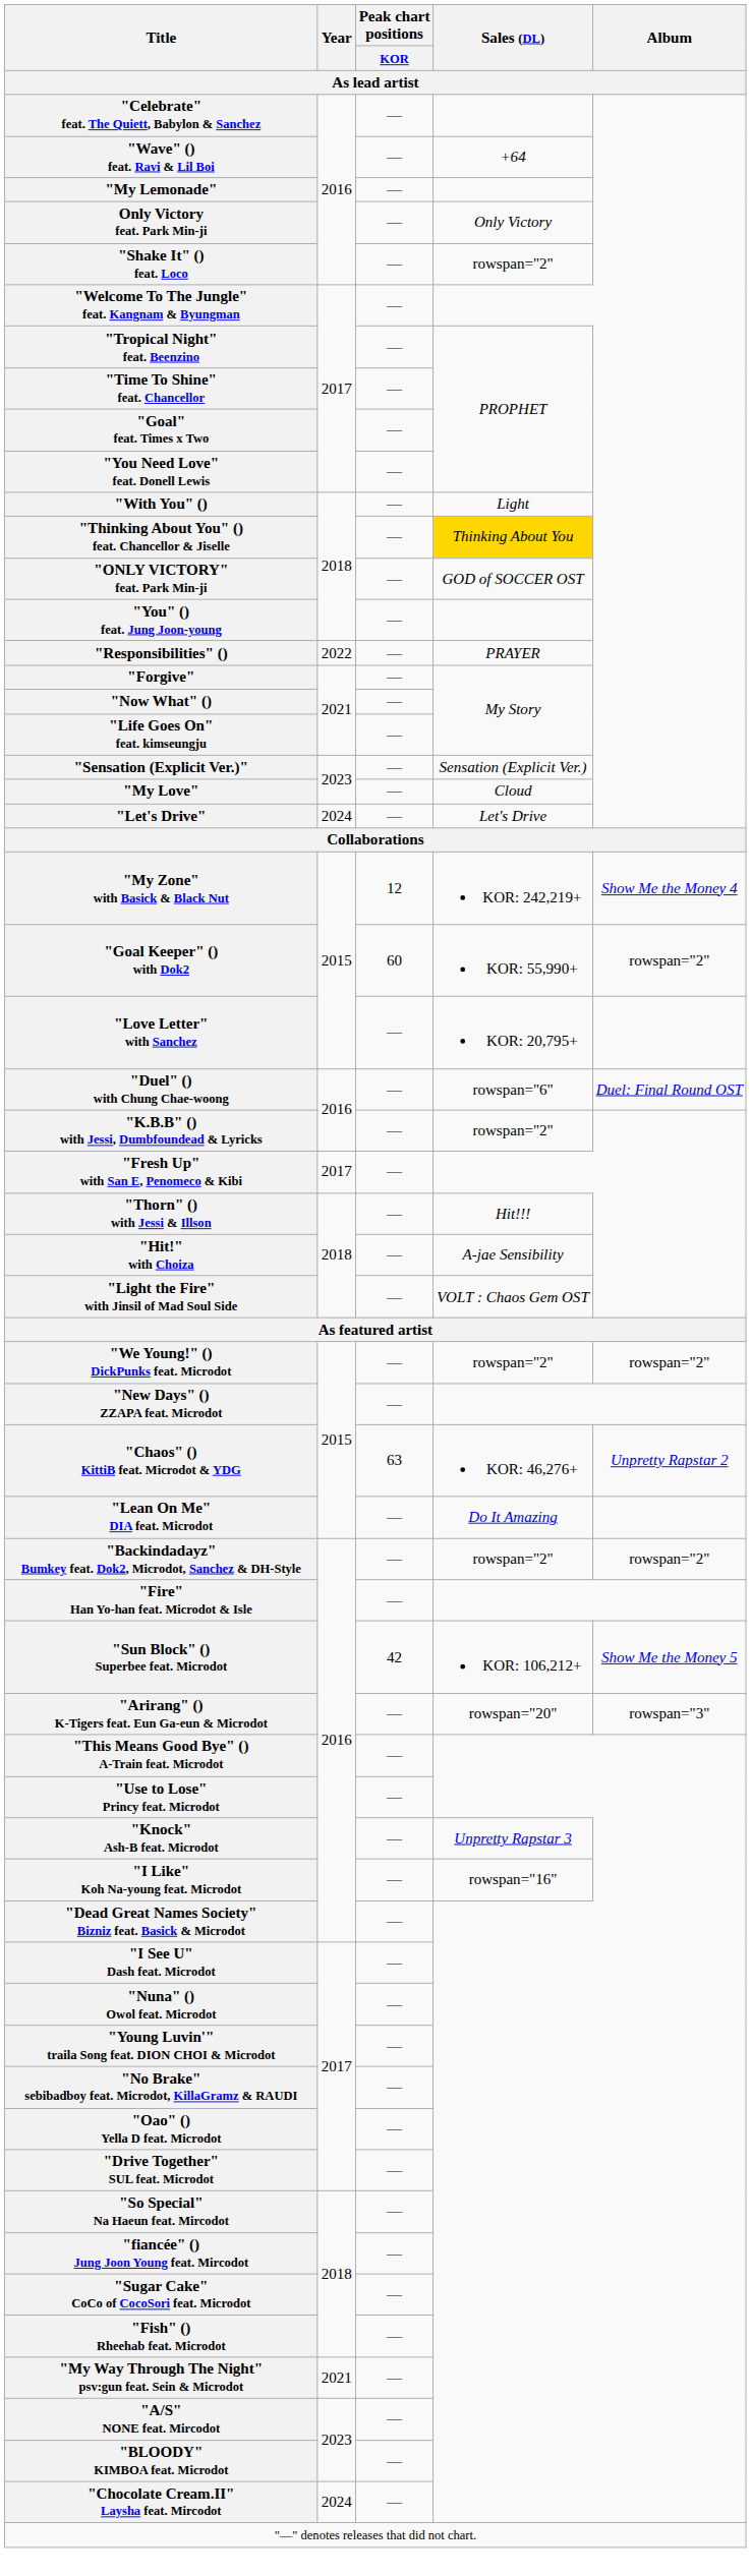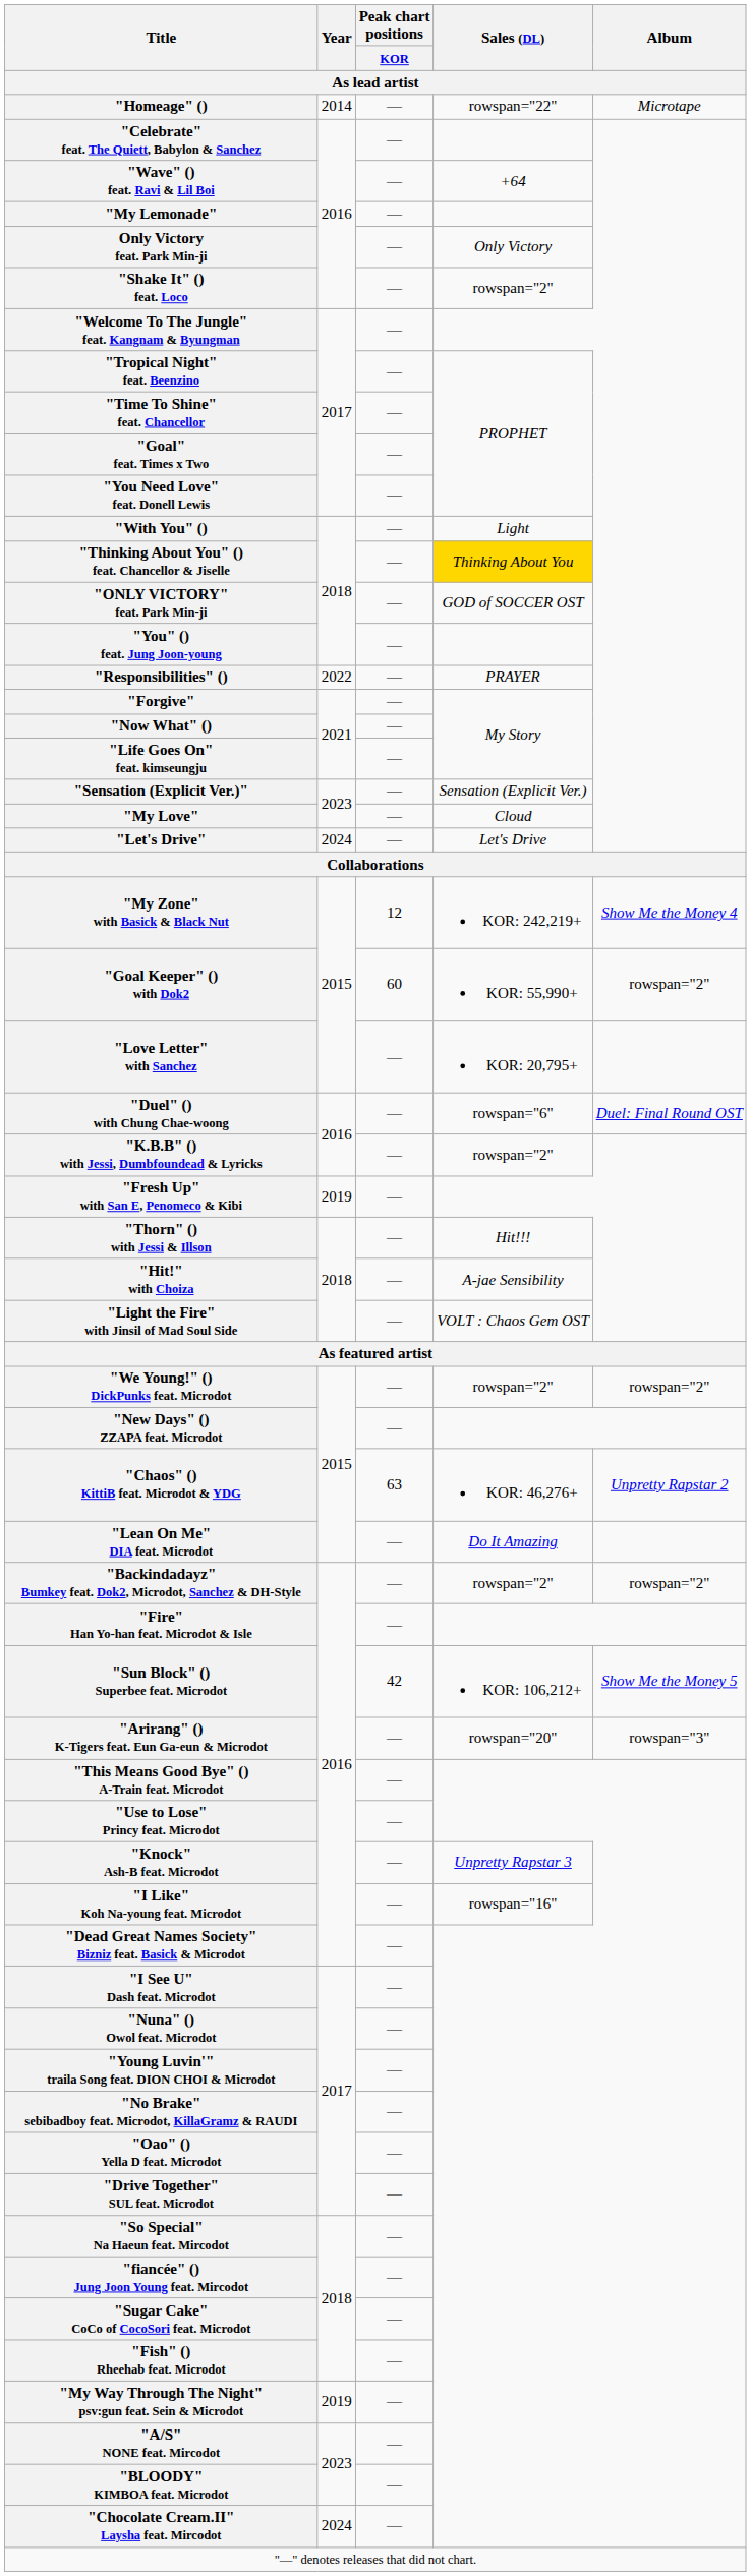+ row: "Homeage" () | 2014 | — | rowspan="22" | Microtape
"Fresh Up" with San E, Penomeco & Kibi | Year: 2017 -> 2019
"My Way Through The Night" psv:gun feat. Sein & Microdot | Year: 2021 -> 2019
